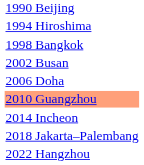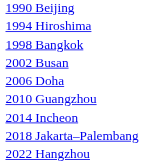2010 Guangzhou | column 1: lightsalmon background -> no background
